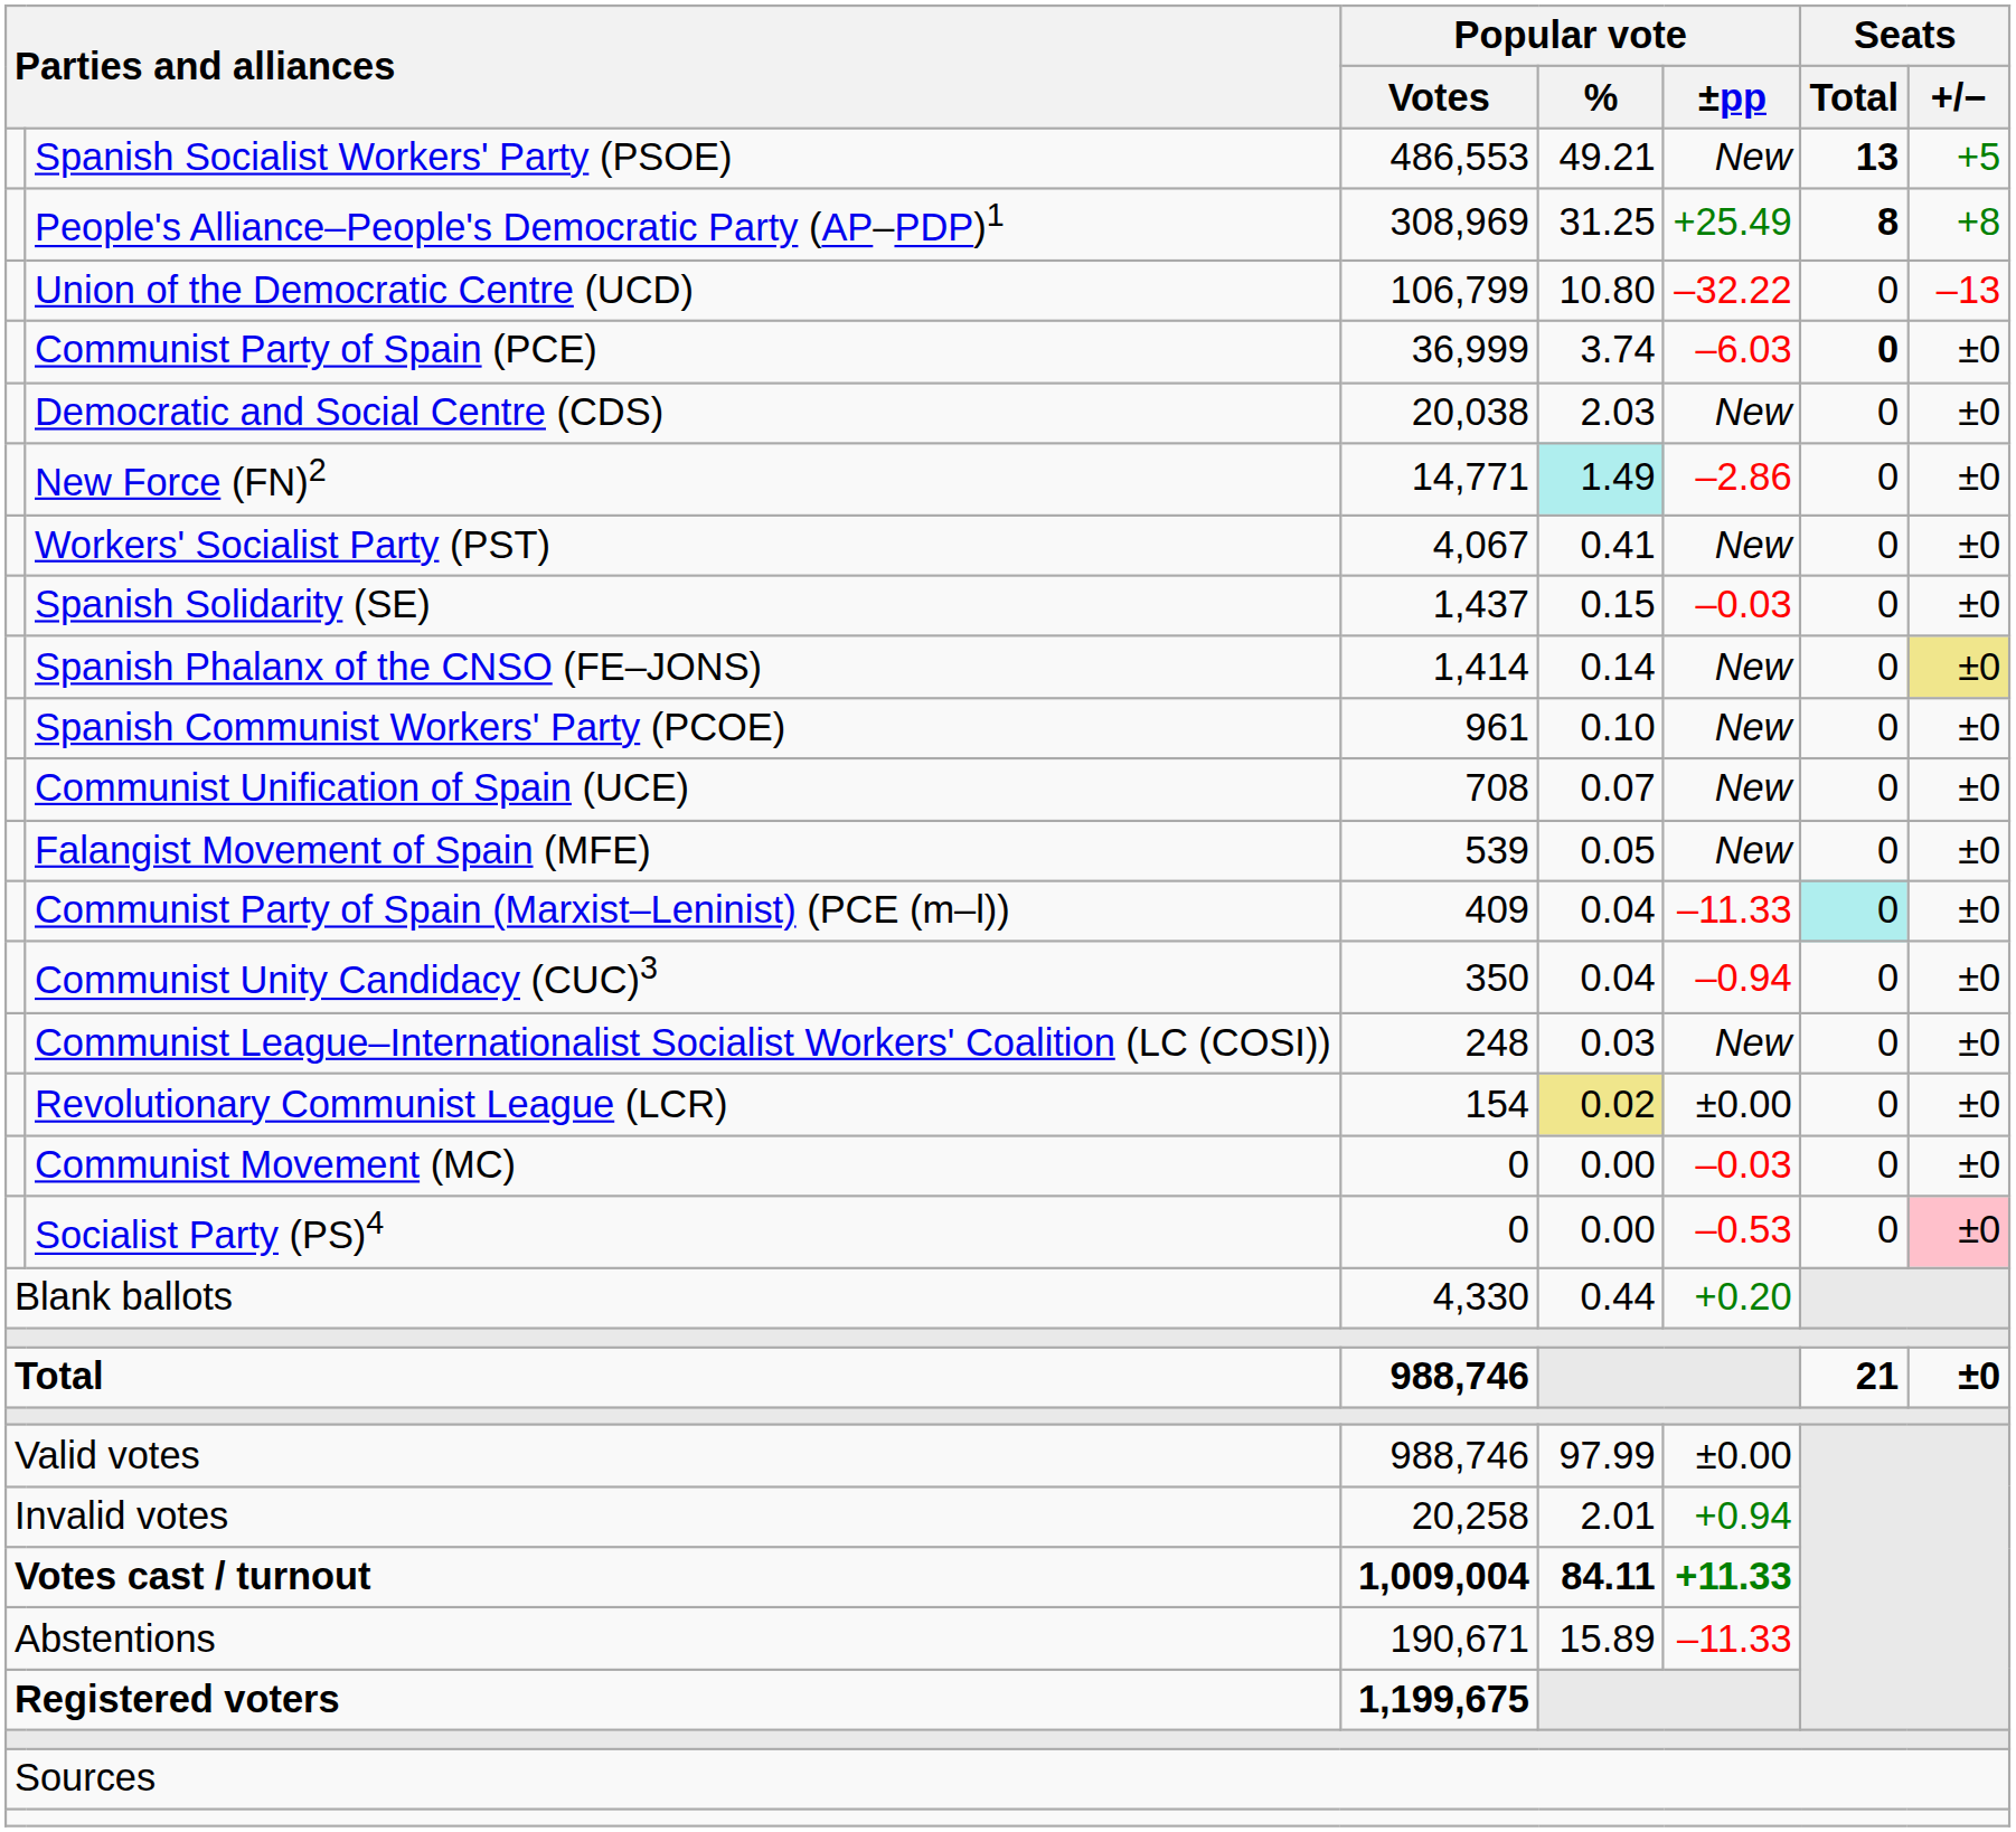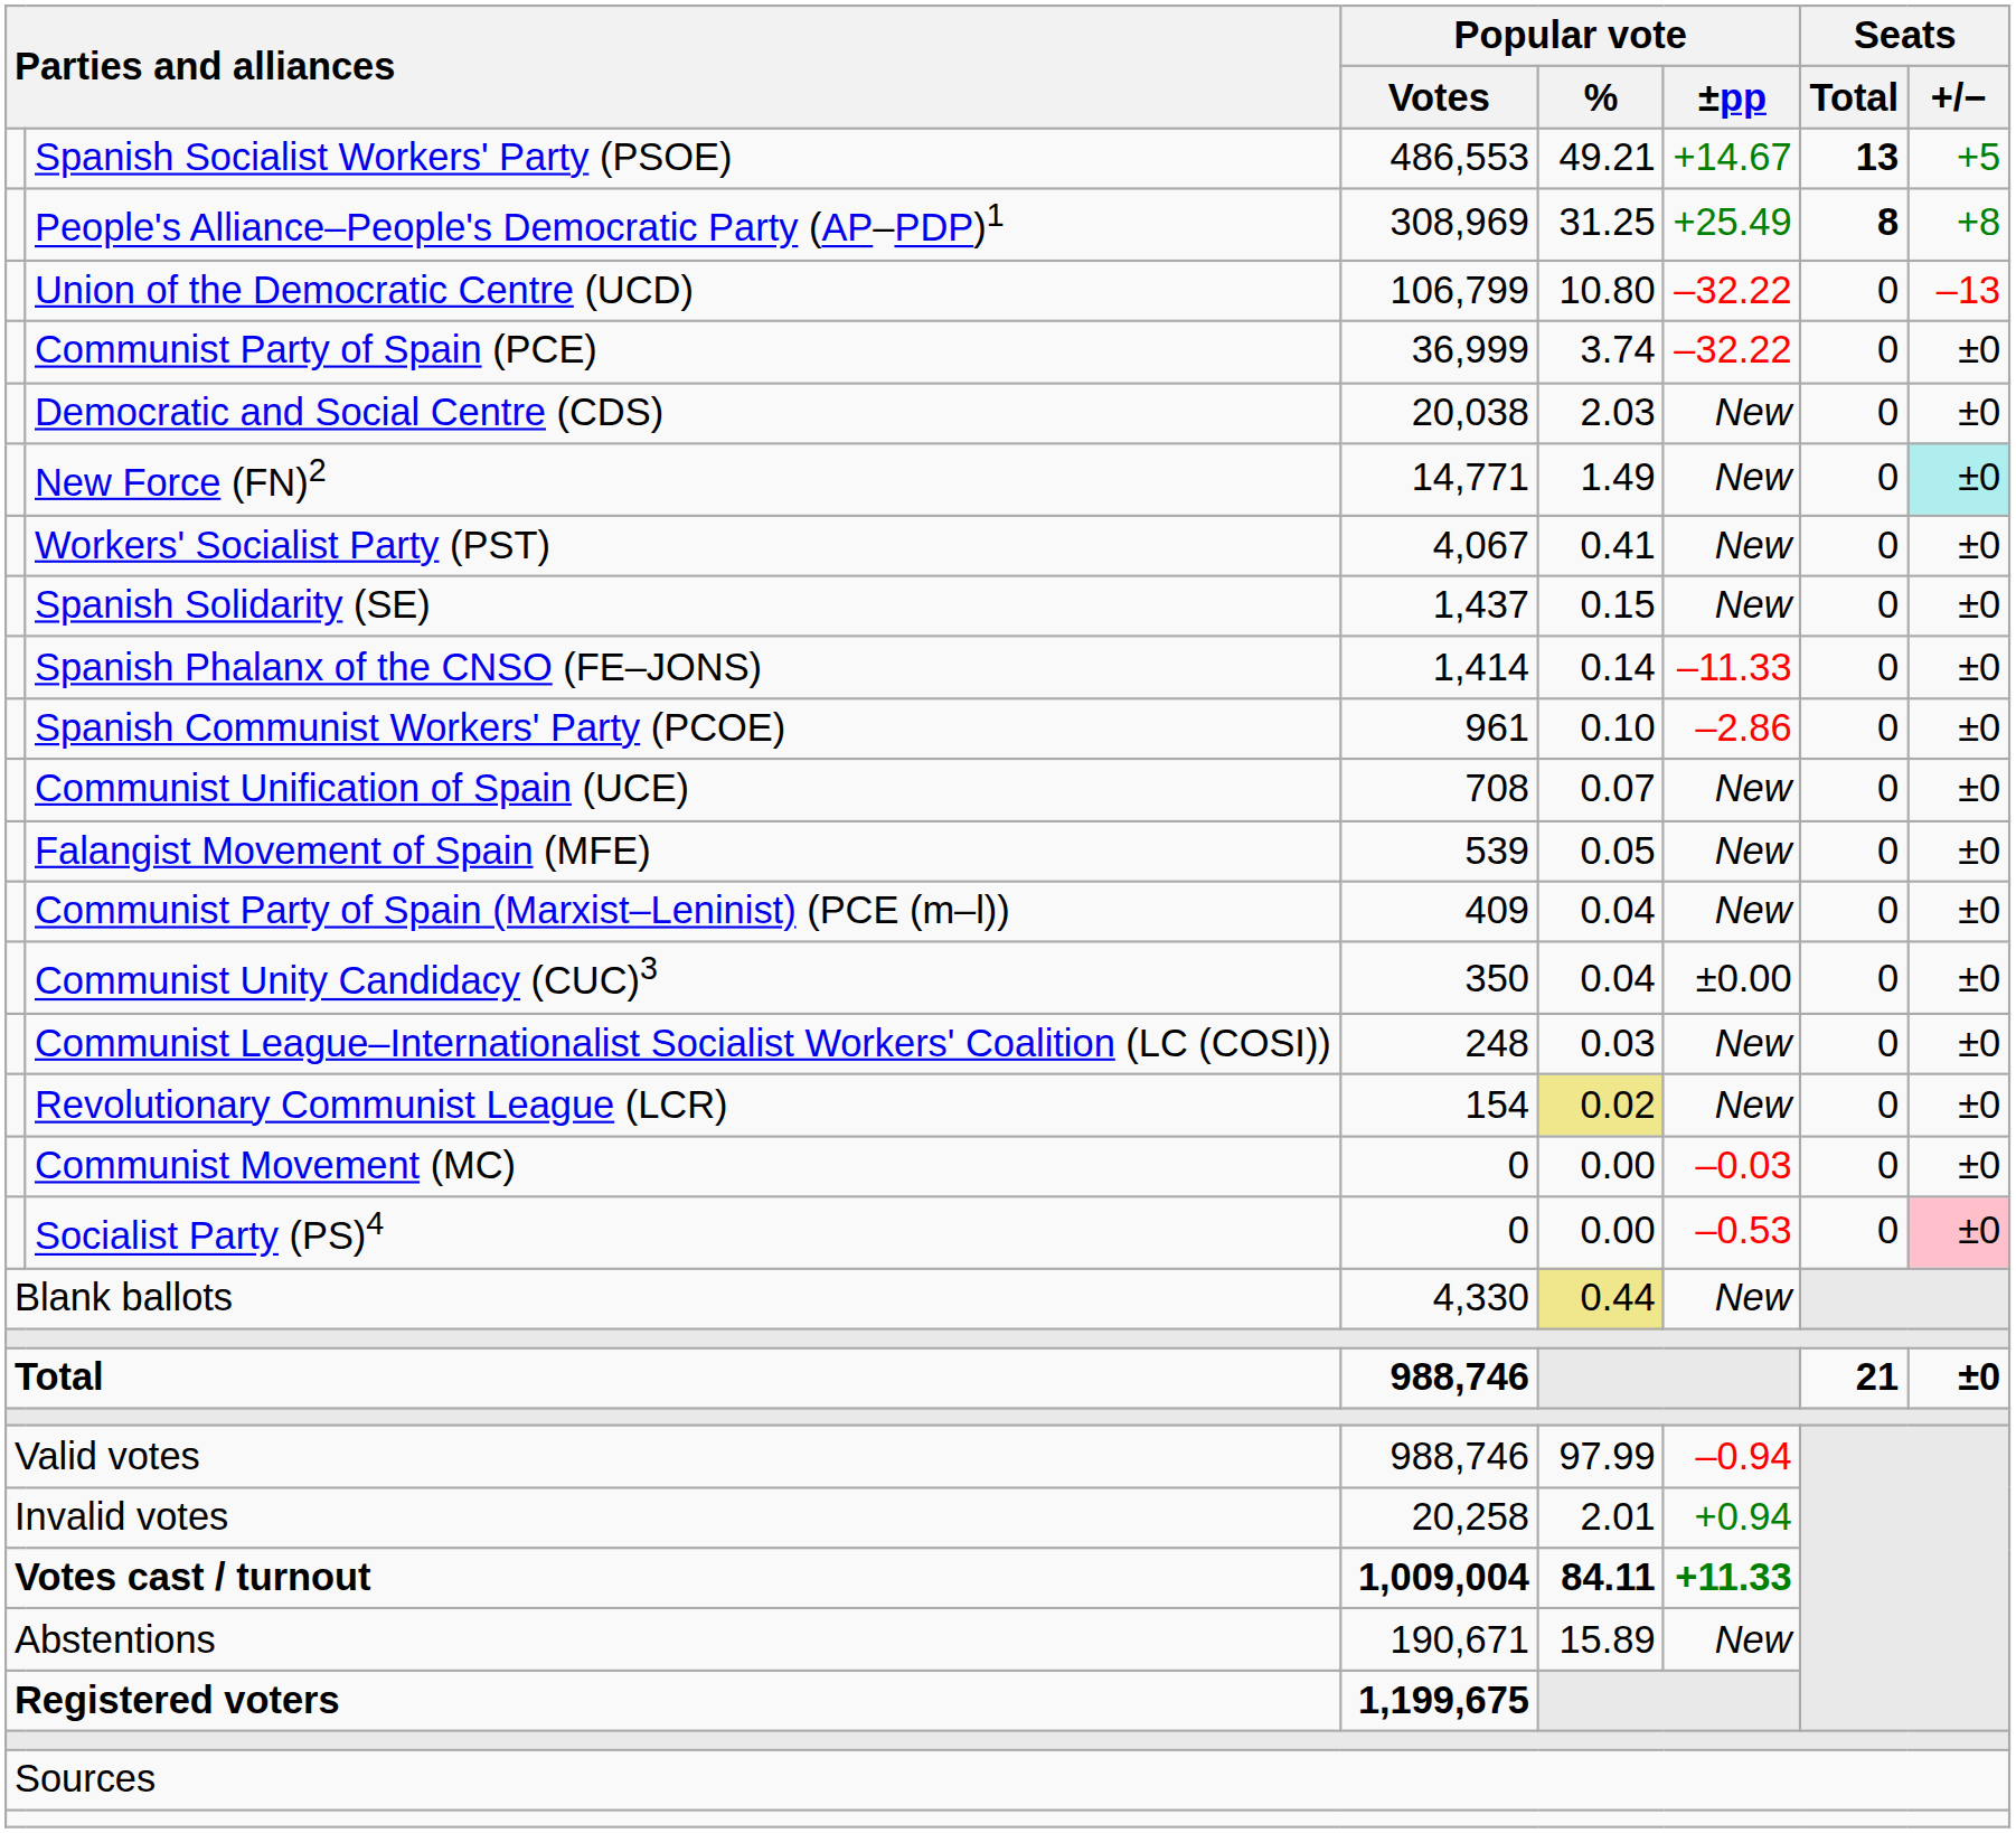Spanish Socialist Workers' Party (PSOE) | Popular vote / ±pp: New -> +14.67
Communist Party of Spain (PCE) | Popular vote / ±pp: –6.03 -> –32.22
Communist Party of Spain (PCE) | Seats / Total: bold -> normal
New Force (FN)2 | Popular vote / %: paleturquoise background -> no background
New Force (FN)2 | Popular vote / ±pp: –2.86 -> New
New Force (FN)2 | Seats / +/−: no background -> paleturquoise background
Spanish Solidarity (SE) | Popular vote / ±pp: –0.03 -> New
Spanish Phalanx of the CNSO (FE–JONS) | Popular vote / ±pp: New -> –11.33
Spanish Phalanx of the CNSO (FE–JONS) | Seats / +/−: khaki background -> no background
Spanish Communist Workers' Party (PCOE) | Popular vote / ±pp: New -> –2.86
Communist Party of Spain (Marxist–Leninist) (PCE (m–l)) | Popular vote / ±pp: –11.33 -> New
Communist Party of Spain (Marxist–Leninist) (PCE (m–l)) | Seats / Total: paleturquoise background -> no background
Communist Unity Candidacy (CUC)3 | Popular vote / ±pp: –0.94 -> ±0.00
Revolutionary Communist League (LCR) | Popular vote / ±pp: ±0.00 -> New
Blank ballots | Popular vote / %: no background -> khaki background
Blank ballots | Popular vote / ±pp: +0.20 -> New
Valid votes | Popular vote / ±pp: ±0.00 -> –0.94
Abstentions | Popular vote / ±pp: –11.33 -> New
